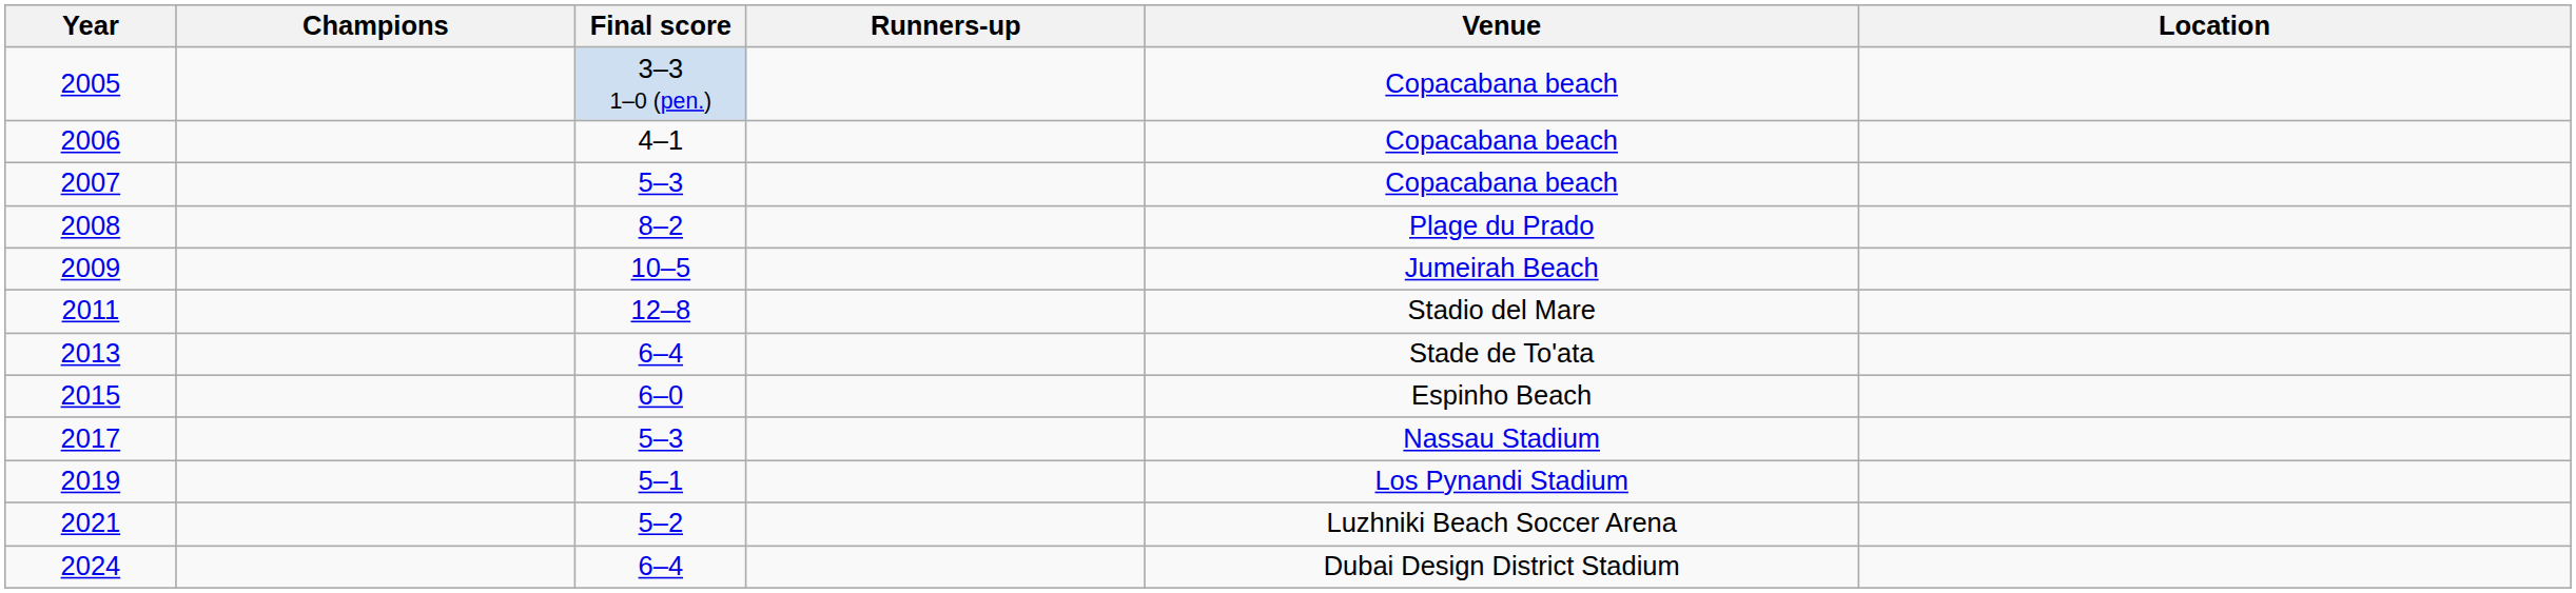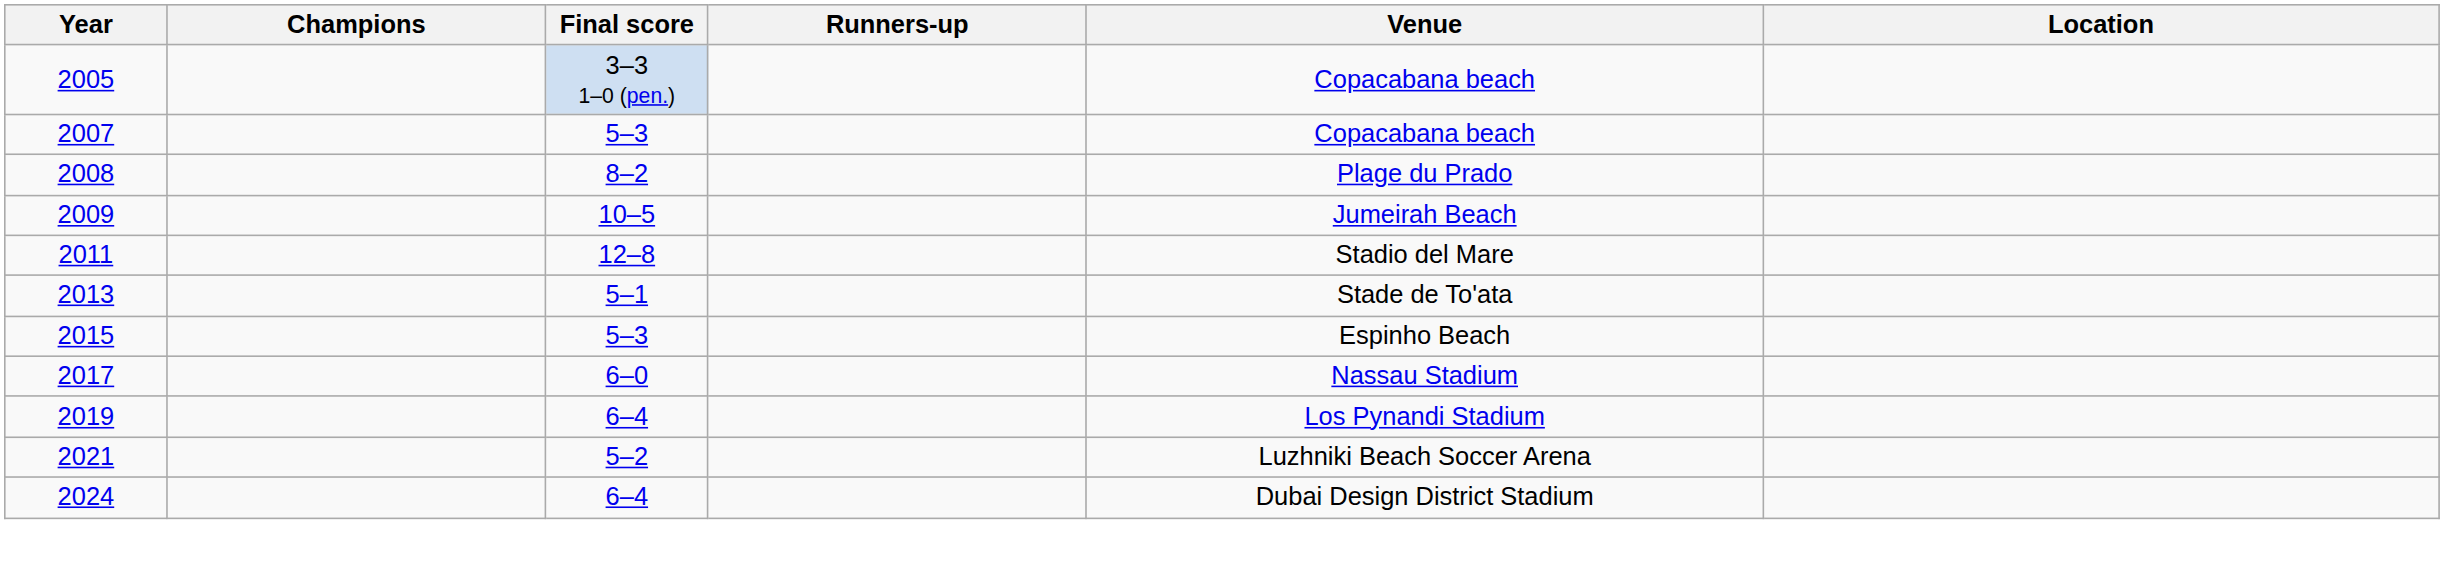- row: 2006 | 4–1 | Copacabana beach
2013 | Final score: 6–4 -> 5–1
2015 | Final score: 6–0 -> 5–3
2017 | Final score: 5–3 -> 6–0
2019 | Final score: 5–1 -> 6–4
